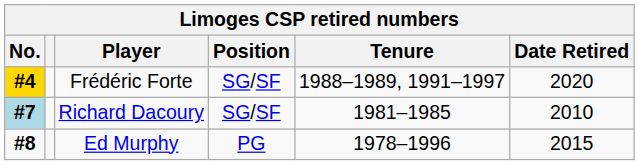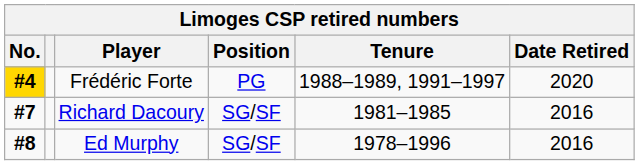Frédéric Forte | Position: SG/SF -> PG
Richard Dacoury | No.: lightblue background -> no background
Richard Dacoury | Date Retired: 2010 -> 2016
Ed Murphy | Position: PG -> SG/SF
Ed Murphy | Date Retired: 2015 -> 2016
